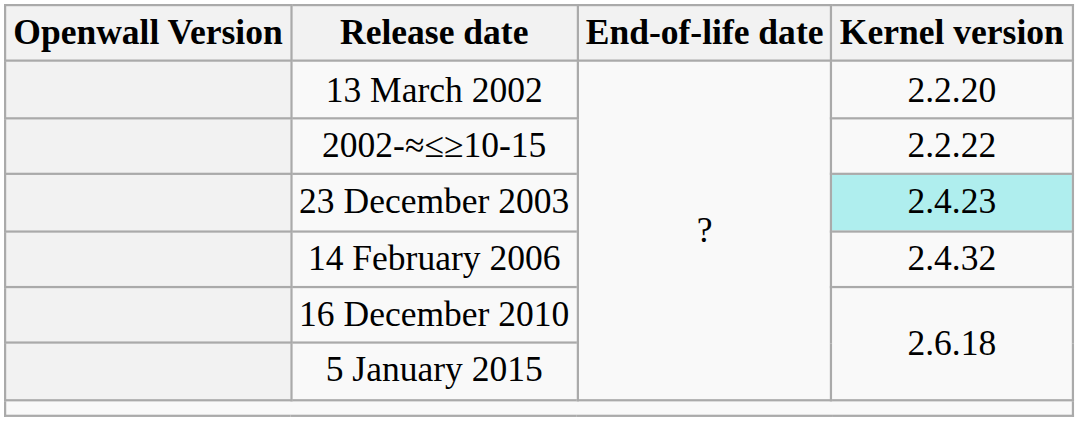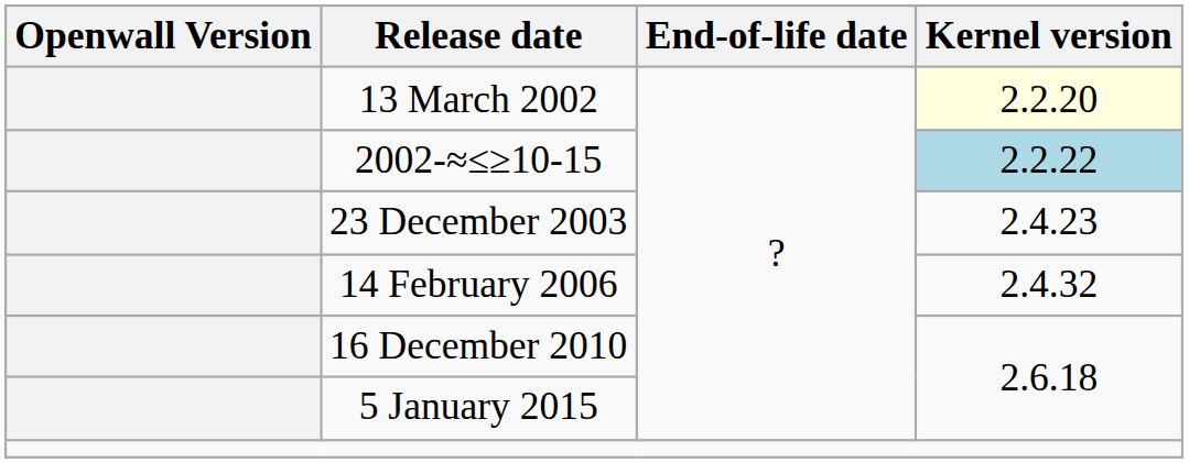13 March 2002 | Kernel version: no background -> lightyellow background
2002-≈≤≥10-15 | Kernel version: no background -> lightblue background
23 December 2003 | Kernel version: paleturquoise background -> no background
